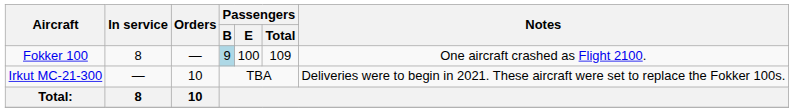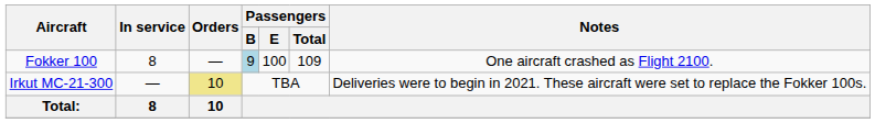Irkut MC-21-300 | Orders: no background -> khaki background
